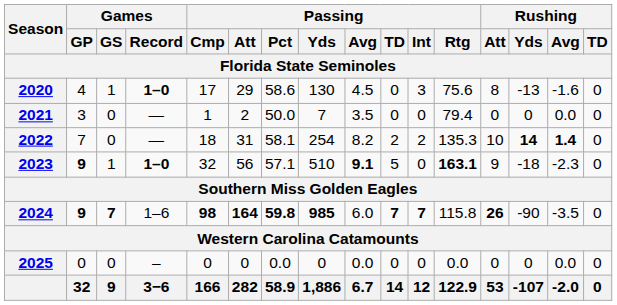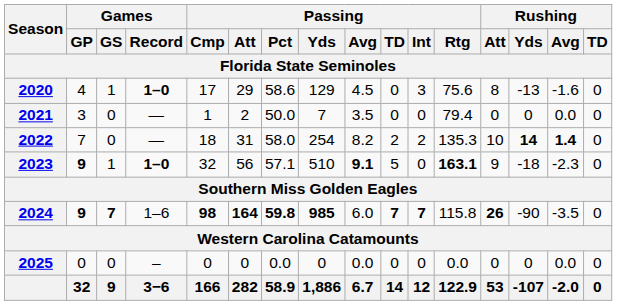2020 | Passing / Yds / Florida State Seminoles: 130 -> 129
2022 | Passing / Pct / Florida State Seminoles: 58.1 -> 58.0
